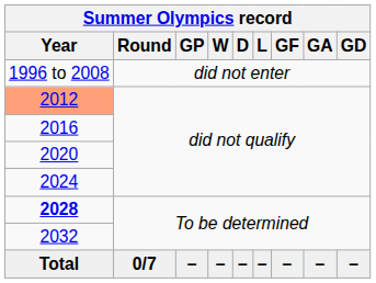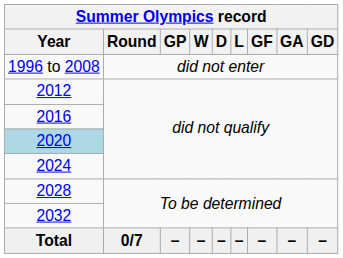2012 | Year: lightsalmon background -> no background
2020 | Year: no background -> lightblue background
2028 | Year: bold -> normal
